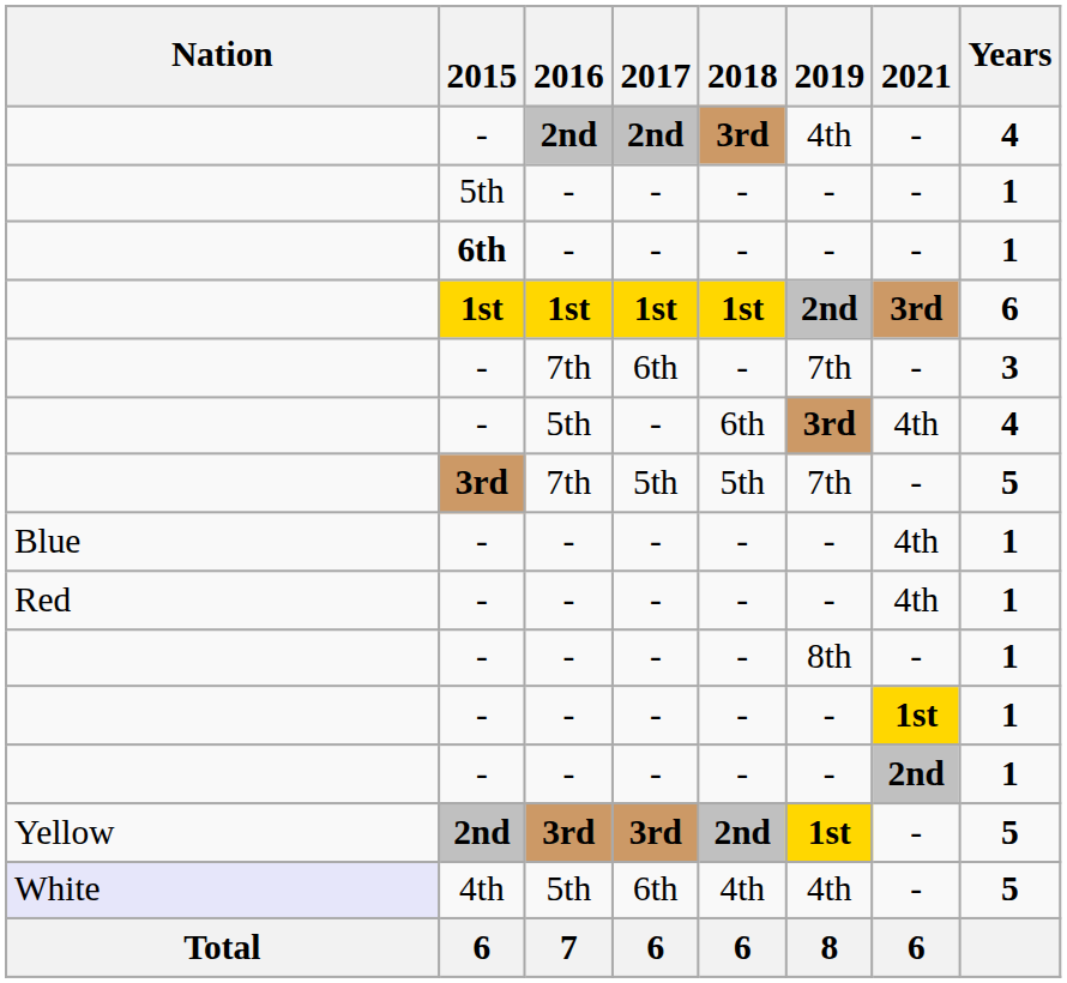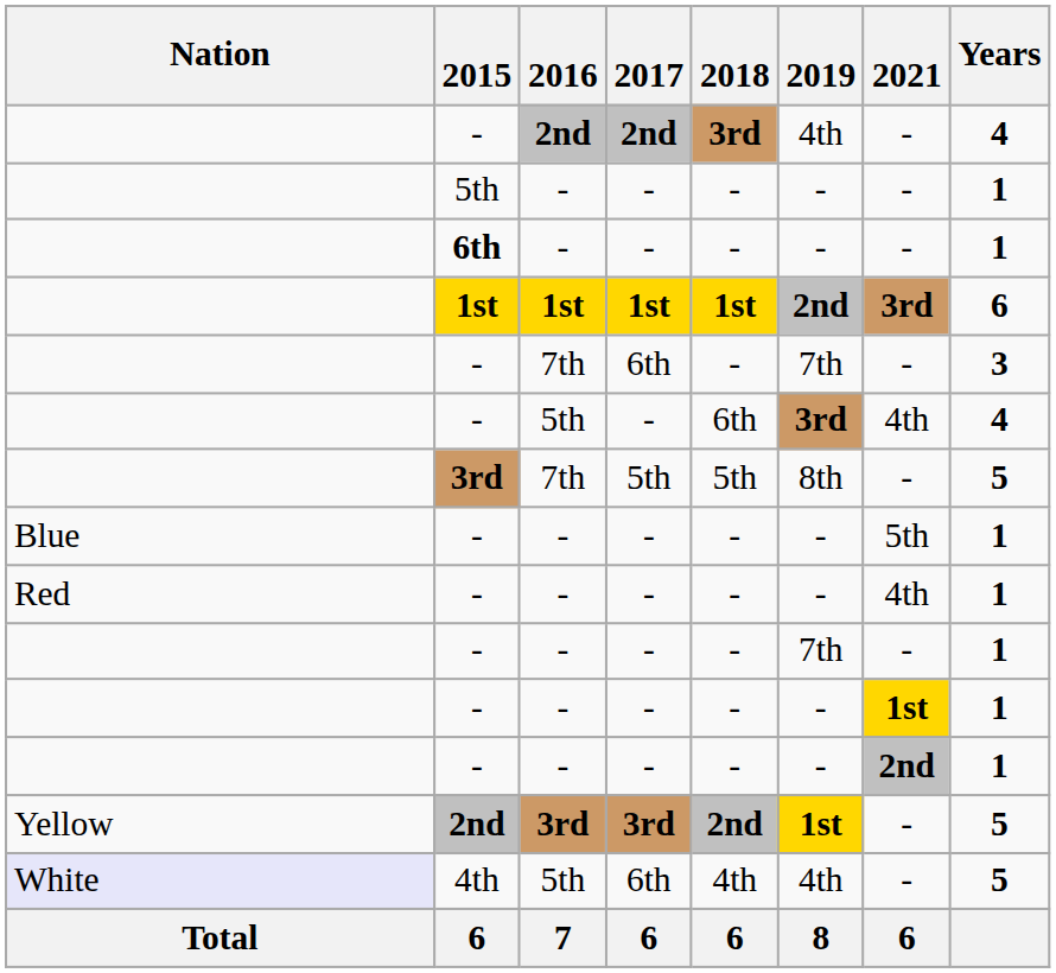row 8 | 2019: 7th -> 8th
row 9 | 2021: 4th -> 5th
row 11 | 2019: 8th -> 7th
